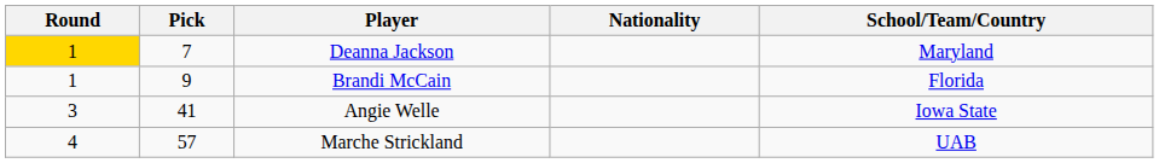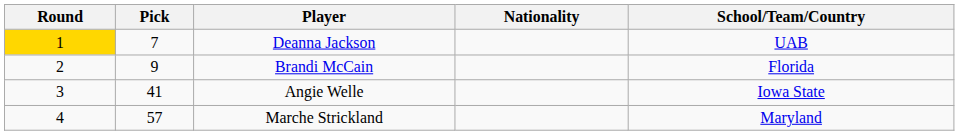Deanna Jackson | School/Team/Country: Maryland -> UAB
Brandi McCain | Round: 1 -> 2
Marche Strickland | School/Team/Country: UAB -> Maryland
